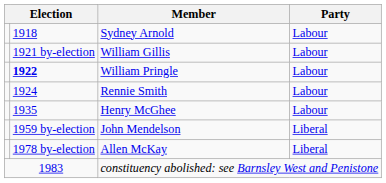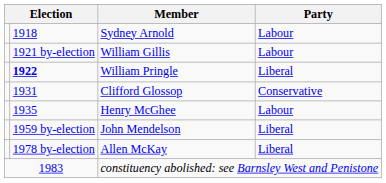William Pringle | Party: Labour -> Liberal
- row: 1924 | Rennie Smith | Labour
+ row: 1931 | Clifford Glossop | Conservative
